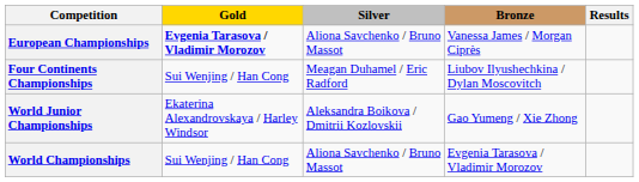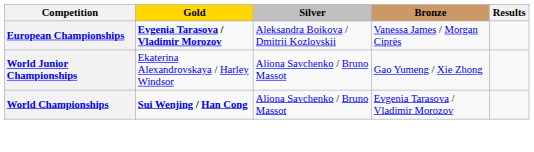European Championships | Silver: Aliona Savchenko / Bruno Massot -> Aleksandra Boikova / Dmitrii Kozlovskii
- row: Four Continents Championships | Sui Wenjing / Han Cong | Meagan Duhamel / Eric Radford | Liubov Ilyushechkina / Dylan Moscovitch
World Junior Championships | Silver: Aleksandra Boikova / Dmitrii Kozlovskii -> Aliona Savchenko / Bruno Massot
World Championships | Gold: normal -> bold
